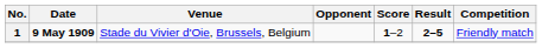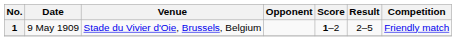1 | Date: bold -> normal
1 | Result: bold -> normal
